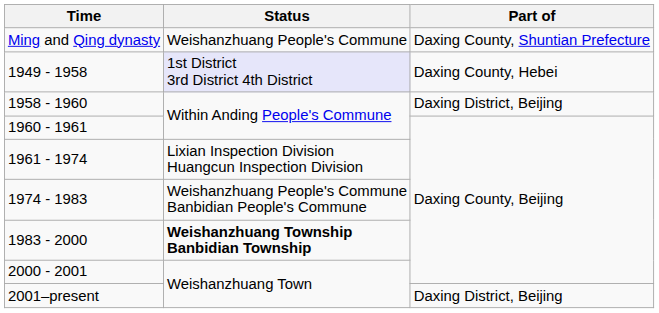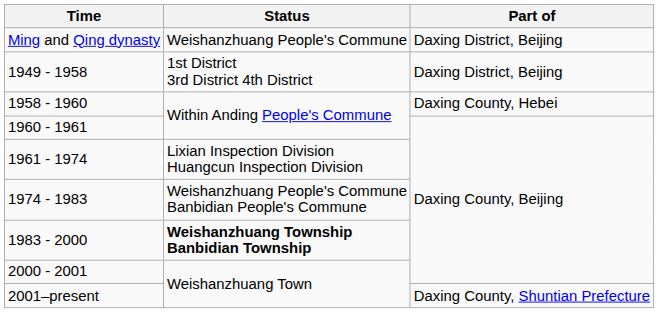Ming and Qing dynasty | Part of: Daxing County, Shuntian Prefecture -> Daxing District, Beijing
1949 - 1958 | Status: lavender background -> no background
1949 - 1958 | Part of: Daxing County, Hebei -> Daxing District, Beijing
1958 - 1960 | Part of: Daxing District, Beijing -> Daxing County, Hebei
2001–present | Part of: Daxing District, Beijing -> Daxing County, Shuntian Prefecture
